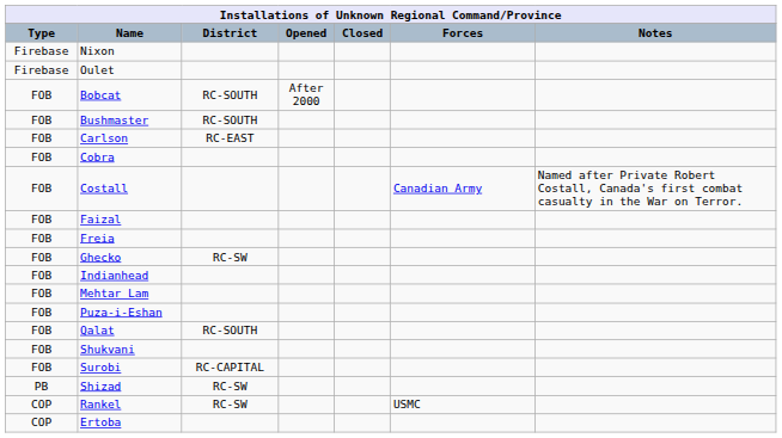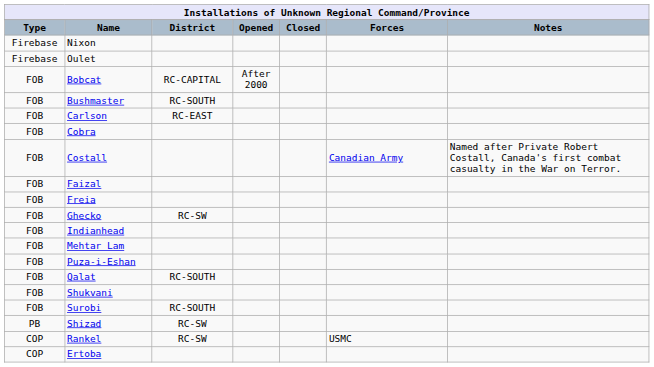Bobcat | District: RC-SOUTH -> RC-CAPITAL
Surobi | District: RC-CAPITAL -> RC-SOUTH
